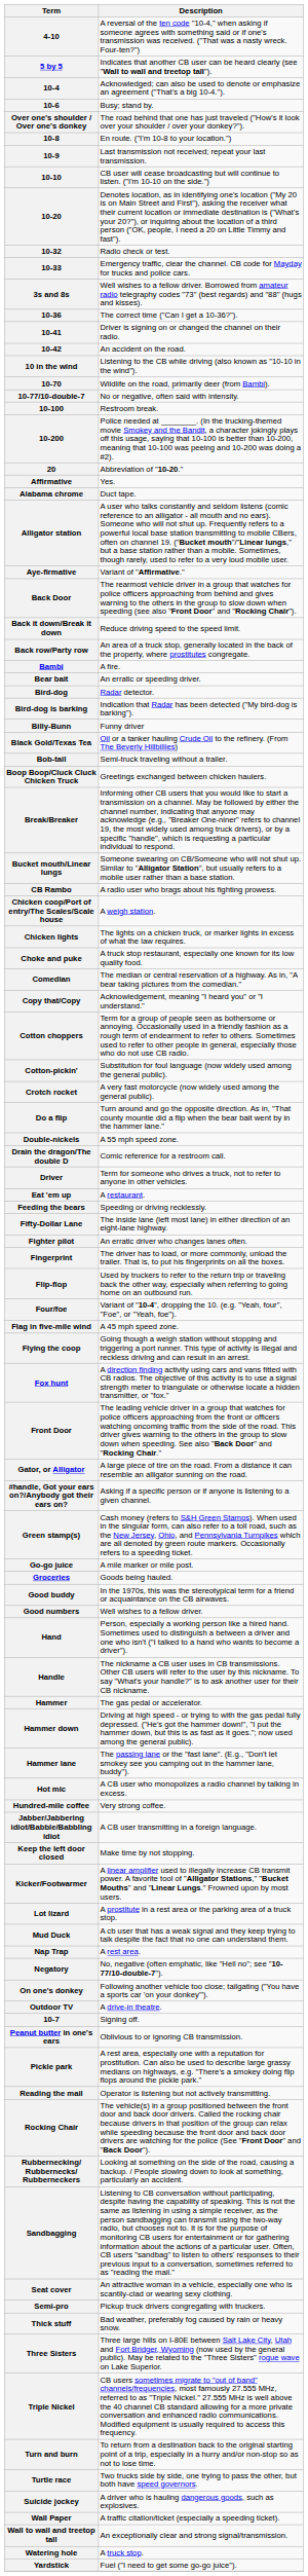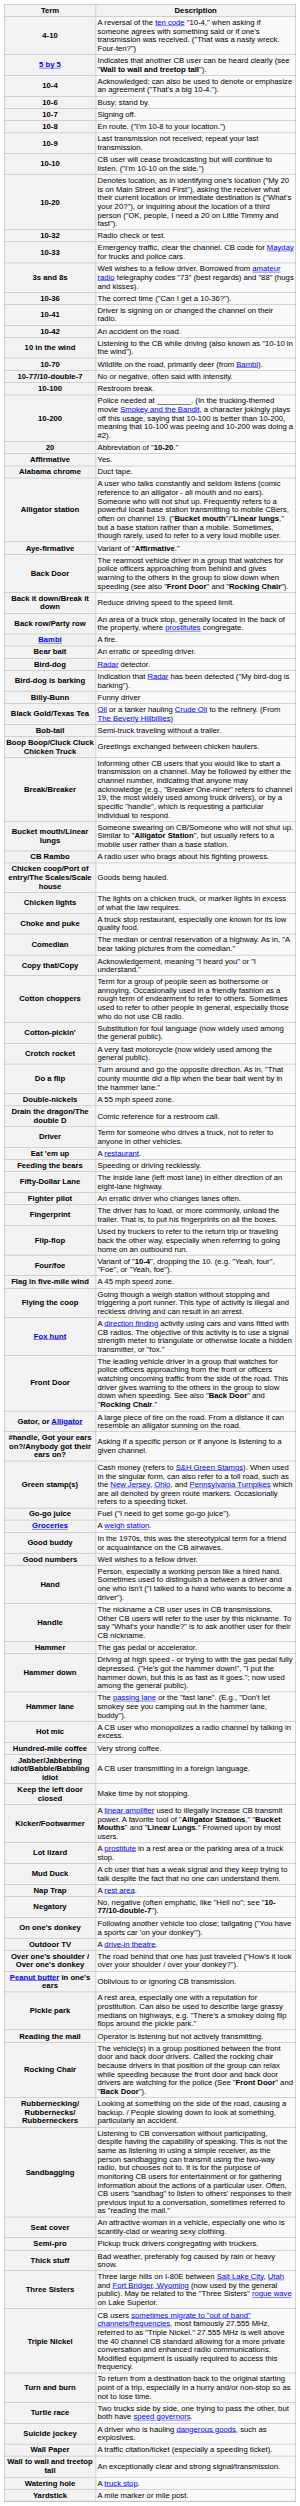rows swapped: 10-7 <-> Over one's shoulder / Over one's donkey
Chicken coop/Port of entry/The Scales/Scale house | Description: A weigh station. -> Goods being hauled.
Go-go juice | Description: A mile marker or mile post. -> Fuel ("I need to get some go-go juice").
Groceries | Description: Goods being hauled. -> A weigh station.
Yardstick | Description: Fuel ("I need to get some go-go juice"). -> A mile marker or mile post.
